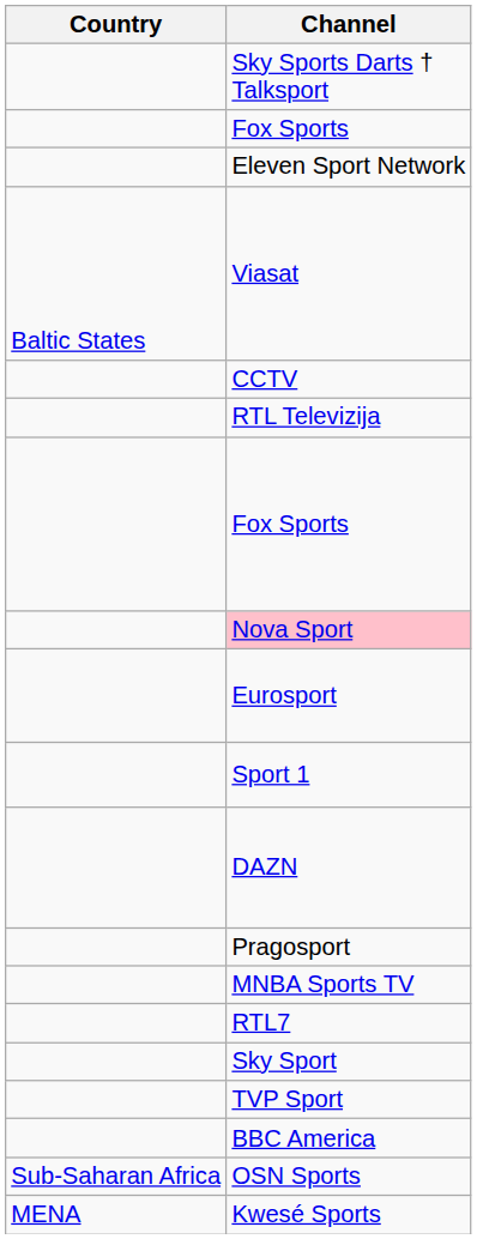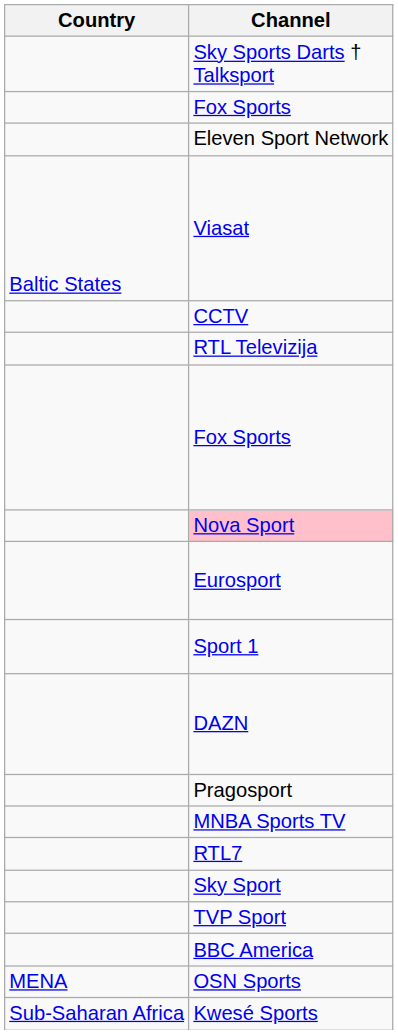row 19 | Country: Sub-Saharan Africa -> MENA
row 20 | Country: MENA -> Sub-Saharan Africa
